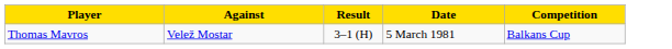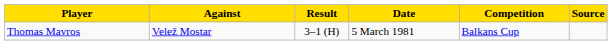+ column: Source
